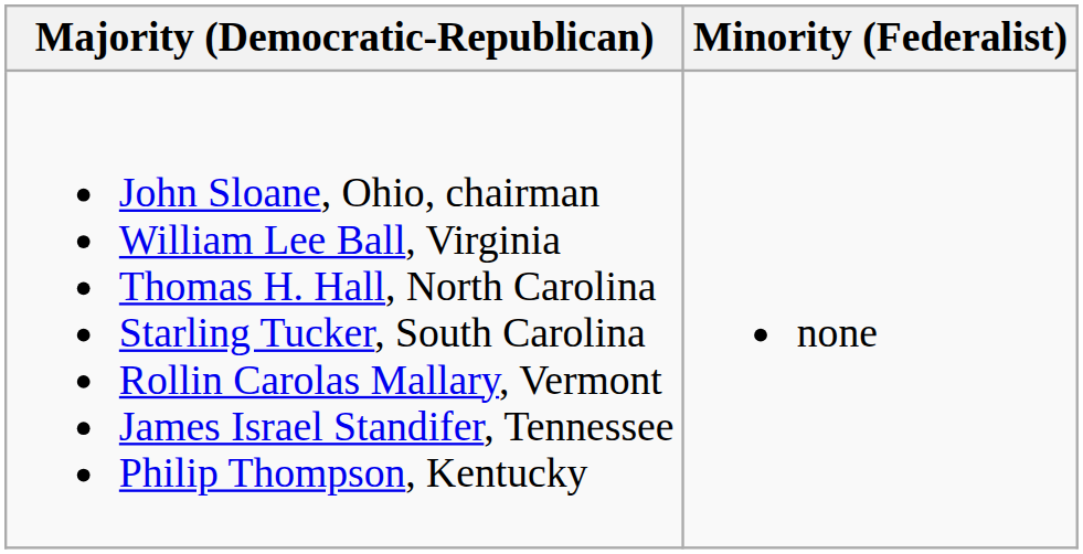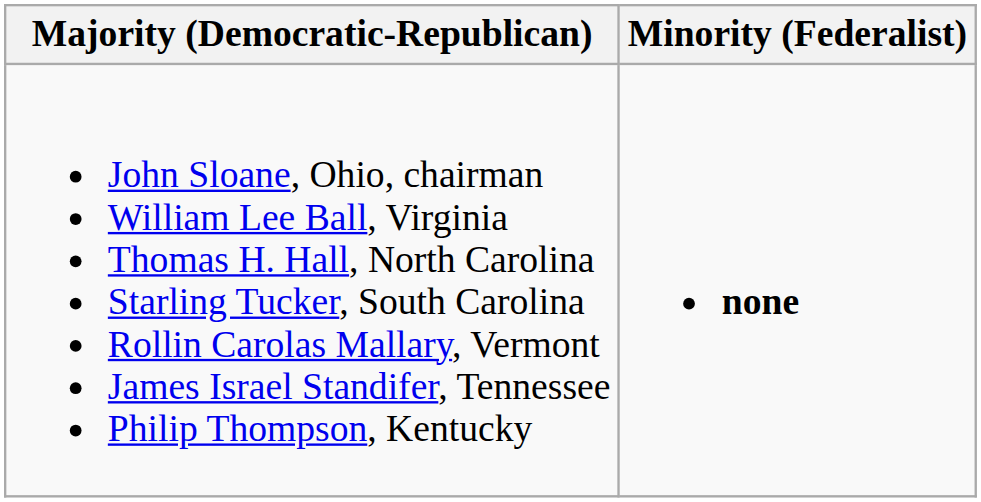row 2 | Minority (Federalist): normal -> bold
